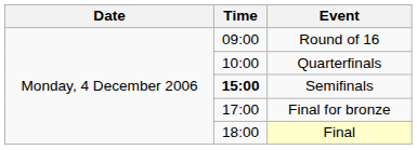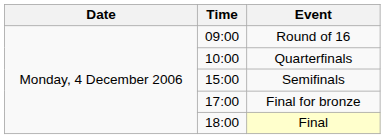Semifinals | Time: bold -> normal
